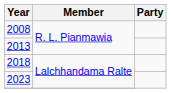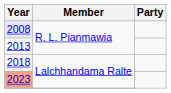2008 | Year: no background -> lavender background
2023 | Year: no background -> lightsalmon background
